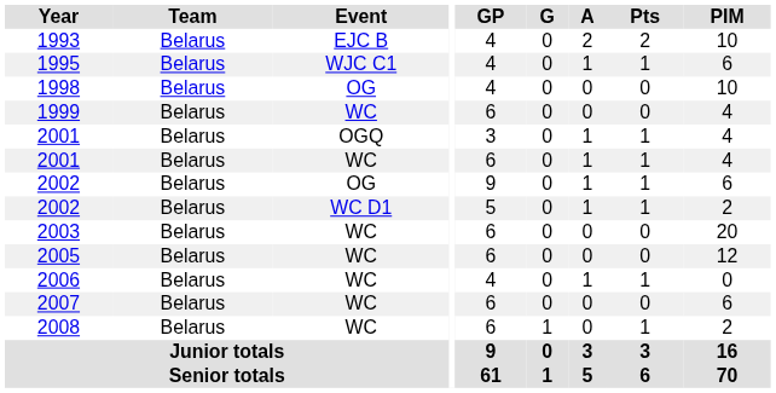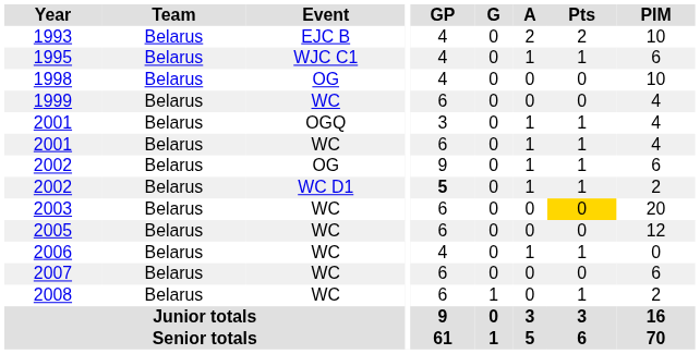2002 / WC D1 | GP: normal -> bold
2003 | Pts: no background -> gold background
